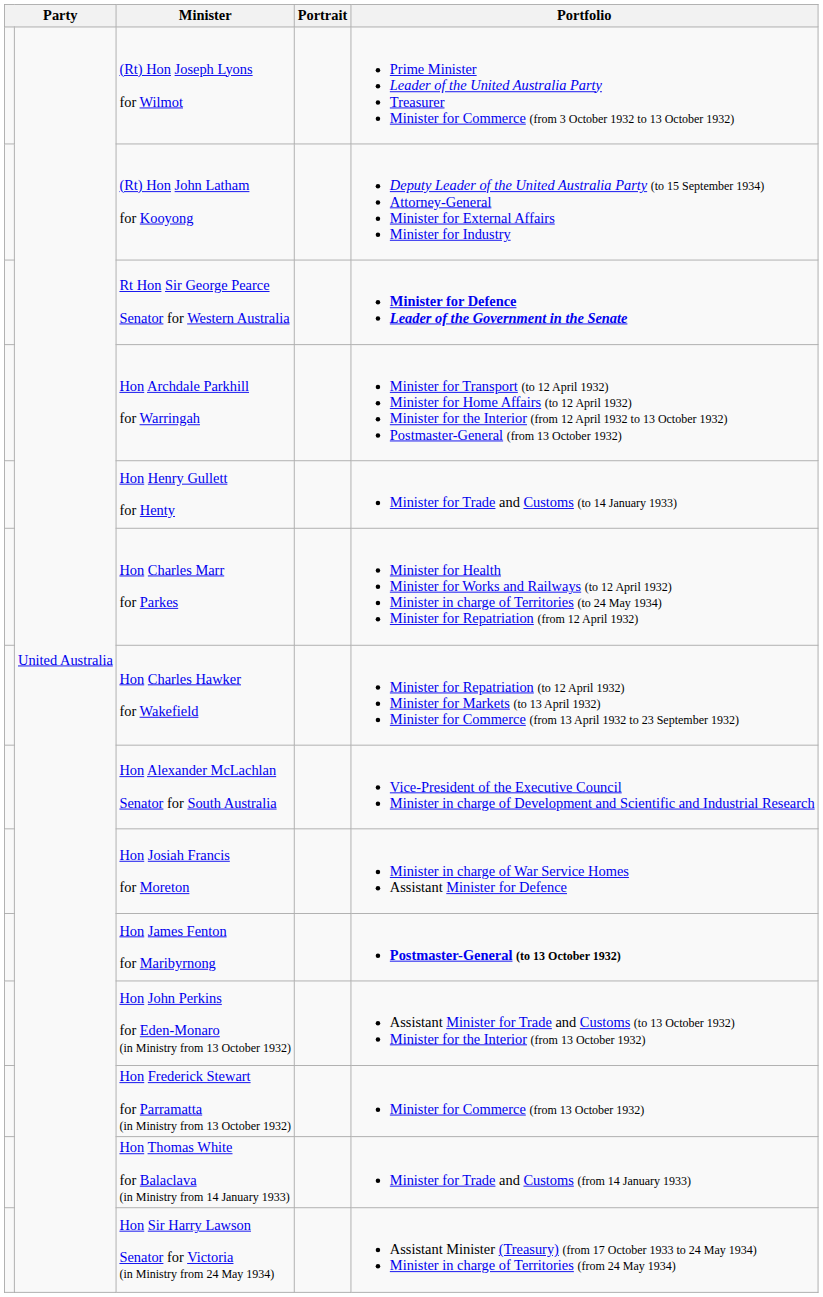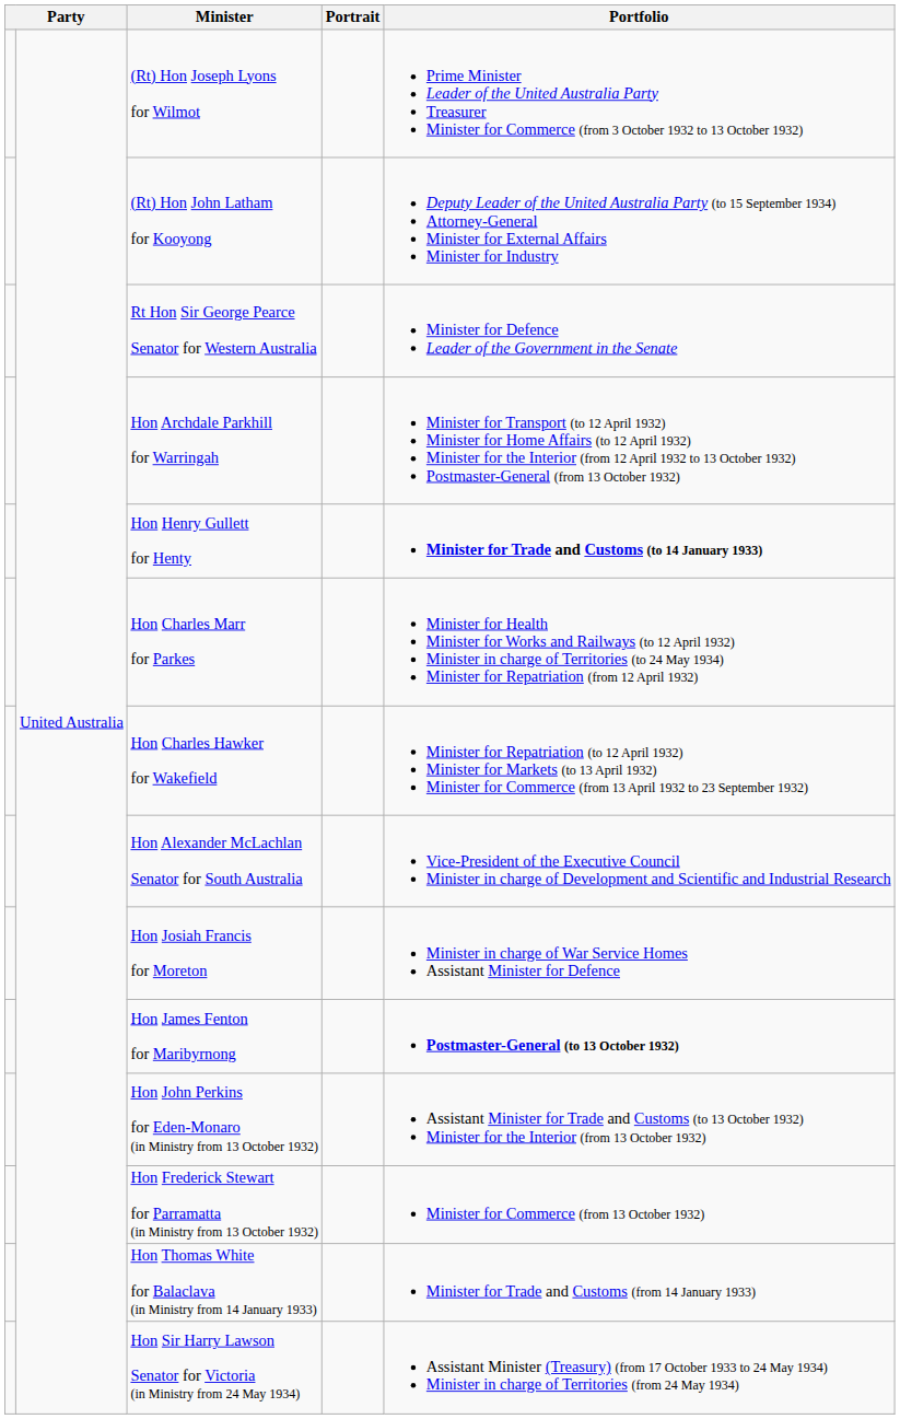Rt Hon Sir George Pearce Senator for Western Australia | Portfolio: bold -> normal
Hon Henry Gullett for Henty | Portfolio: normal -> bold
